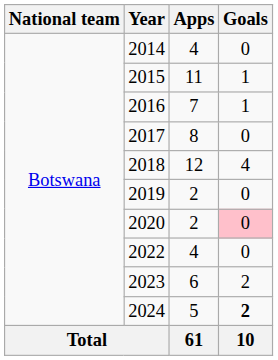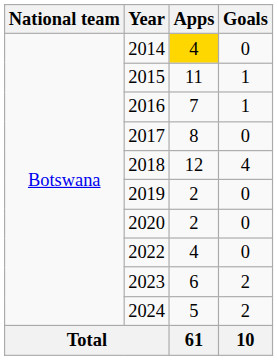2014 | Apps: no background -> gold background
2020 | Goals: pink background -> no background
2024 | Goals: bold -> normal
